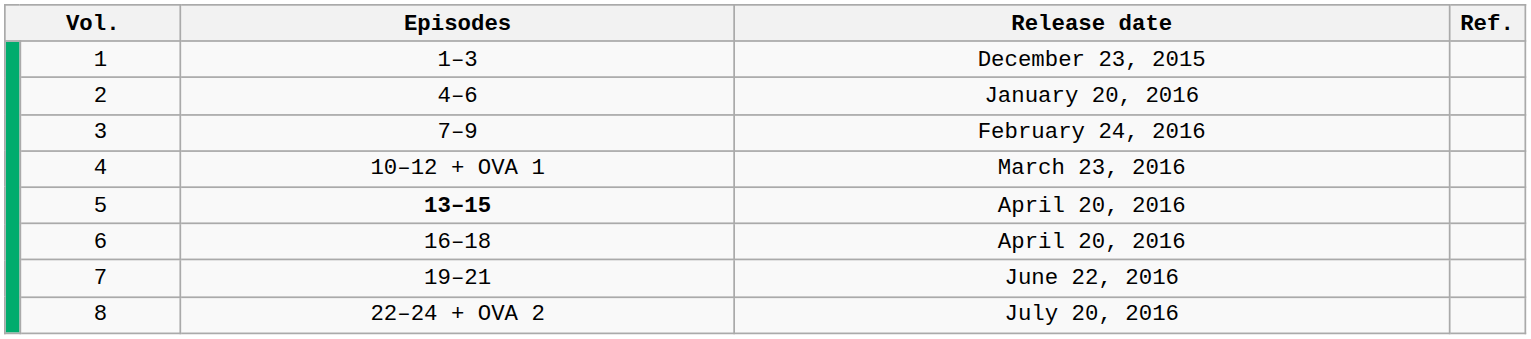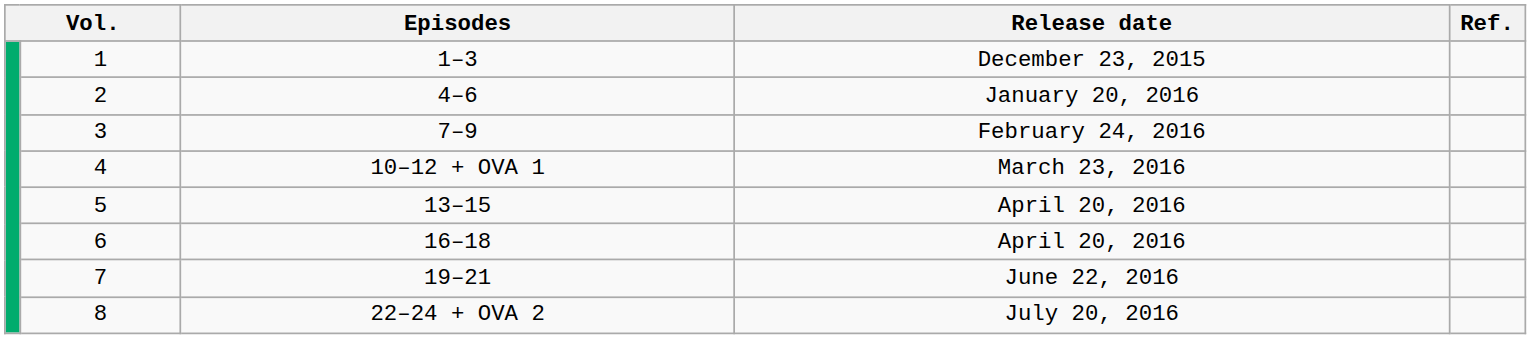5 | Episodes: bold -> normal
